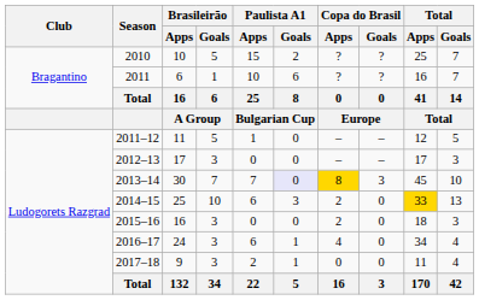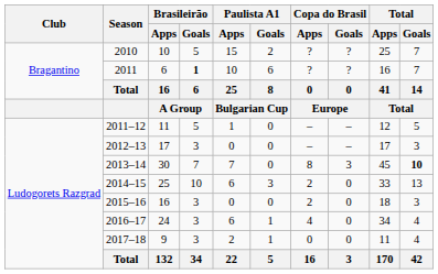2011 | Brasileirão / Goals: normal -> bold
2013–14 | Paulista A1 / Goals: lavender background -> no background
2013–14 | Copa do Brasil / Apps: gold background -> no background
2013–14 | Total / Goals: normal -> bold
2014–15 | Total / Apps: gold background -> no background
